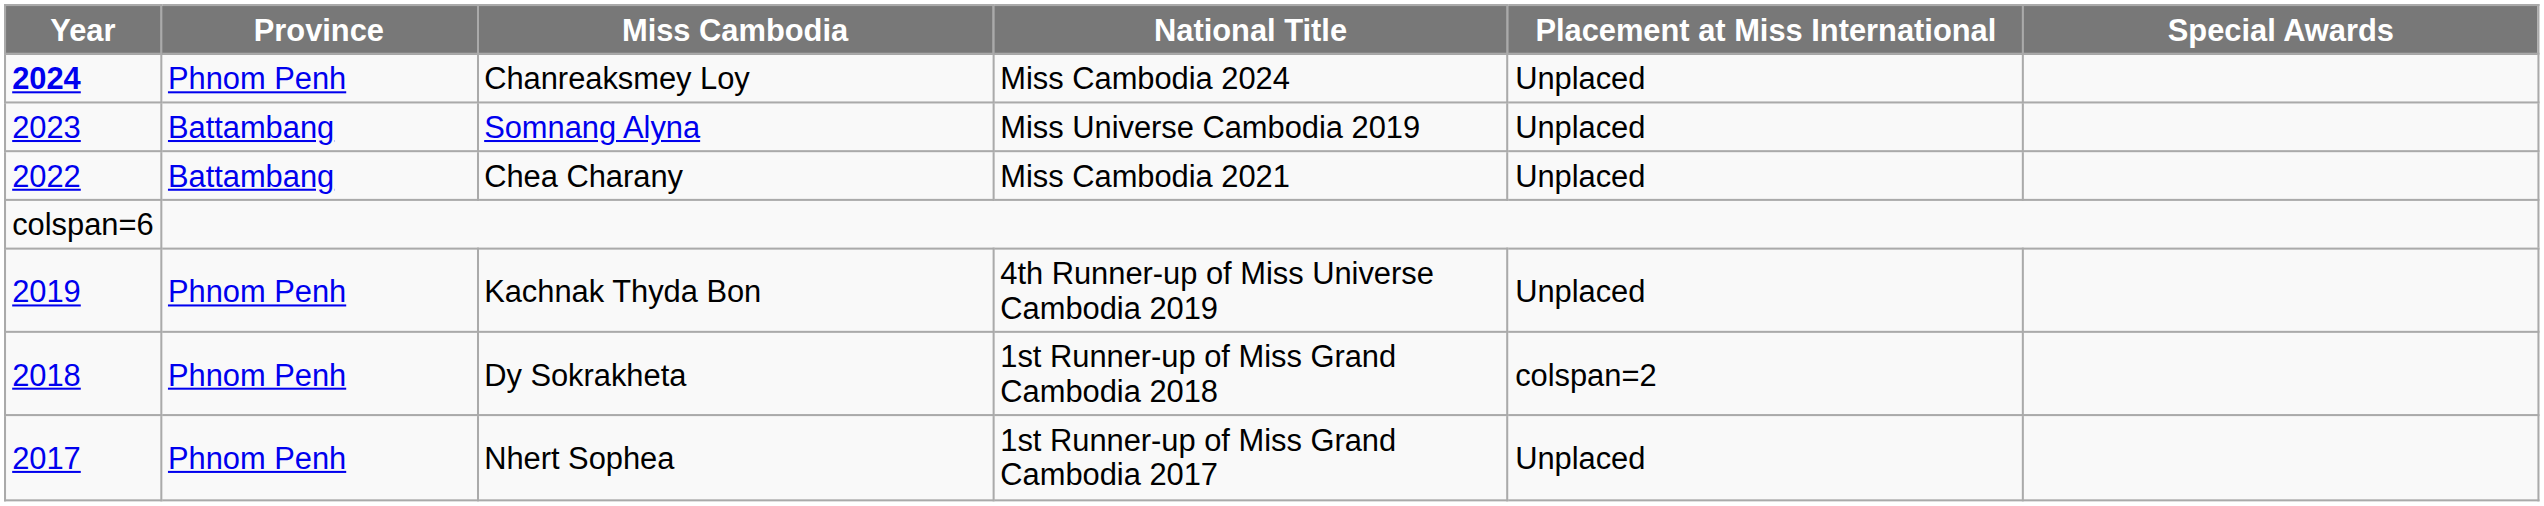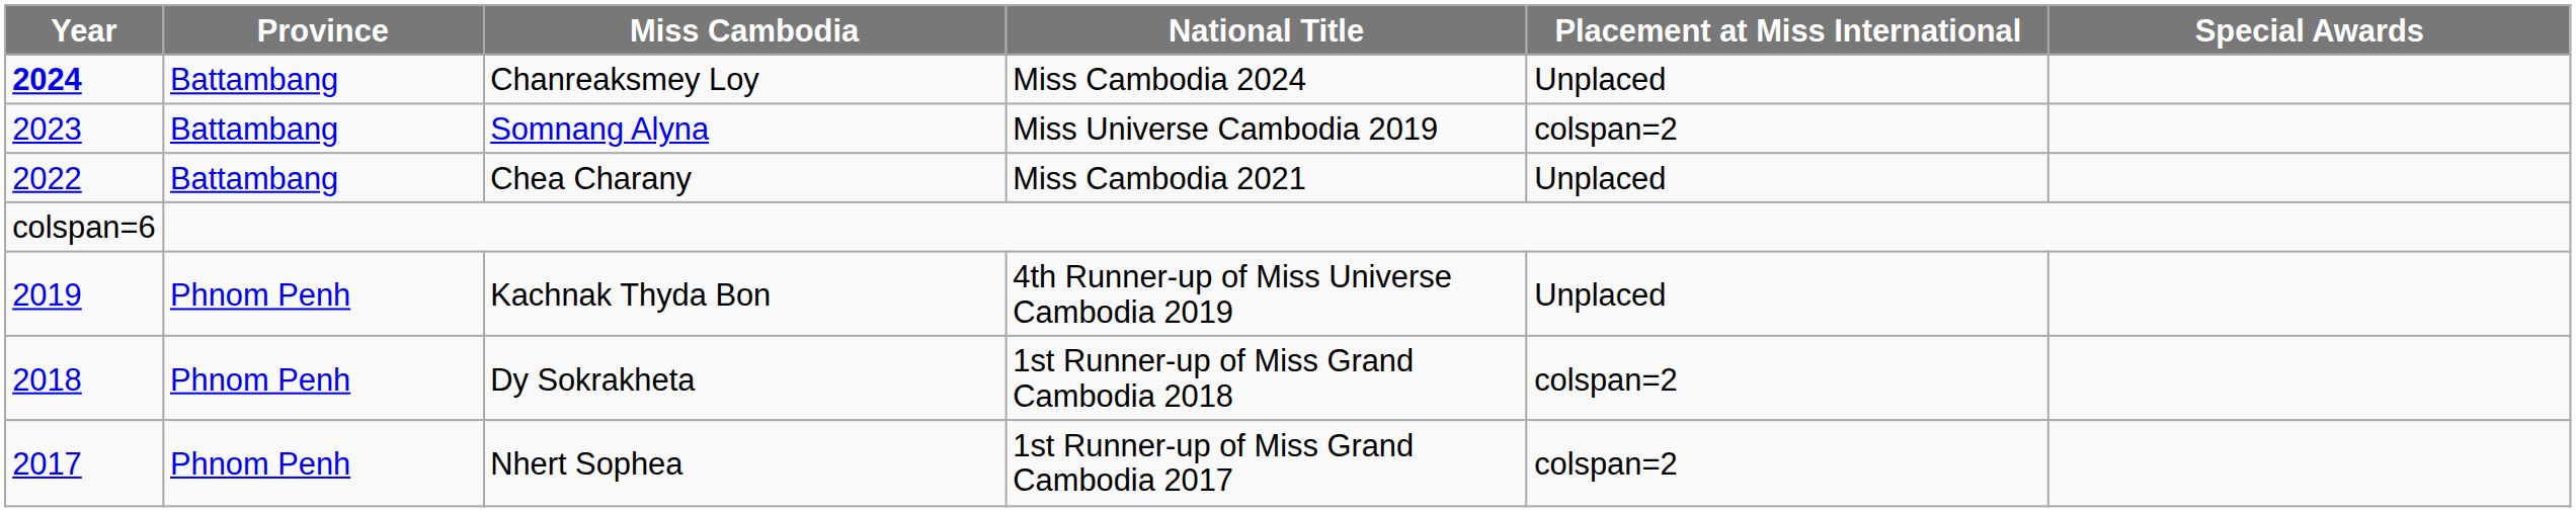Chanreaksmey Loy | Province: Phnom Penh -> Battambang
Somnang Alyna | Placement at Miss International: Unplaced -> colspan=2
Nhert Sophea | Placement at Miss International: Unplaced -> colspan=2
